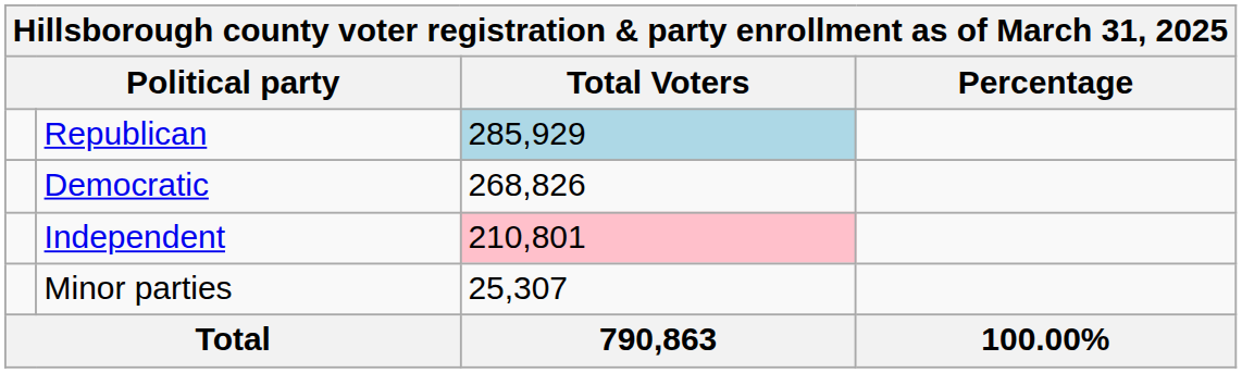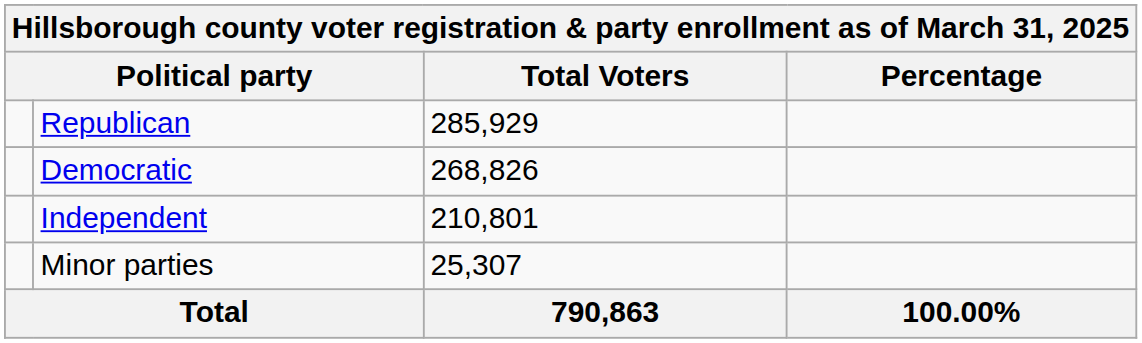Republican | Total Voters: lightblue background -> no background
Independent | Total Voters: pink background -> no background
